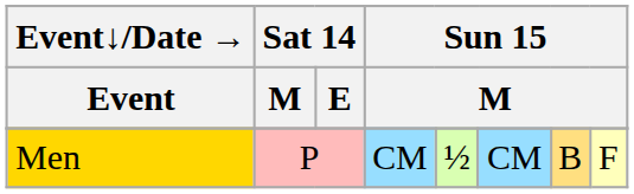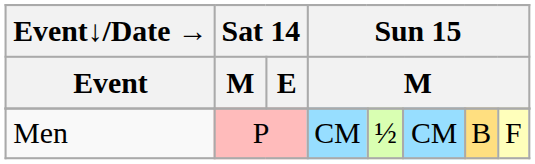Men | Event↓/Date → / Event: gold background -> no background
